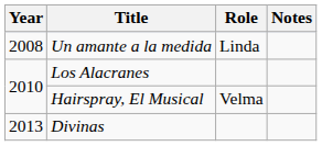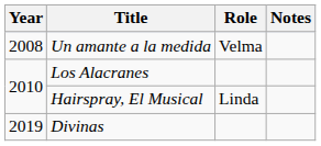Un amante a la medida | Role: Linda -> Velma
Hairspray, El Musical | Role: Velma -> Linda
Divinas | Year: 2013 -> 2019
